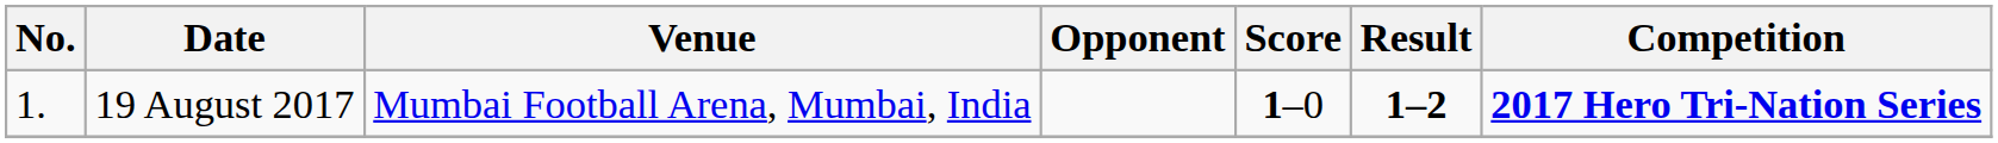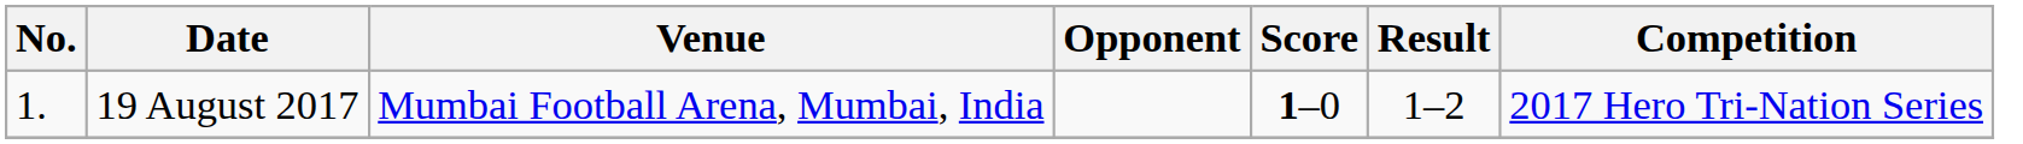19 August 2017 | Result: bold -> normal
19 August 2017 | Competition: bold -> normal
